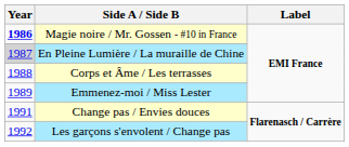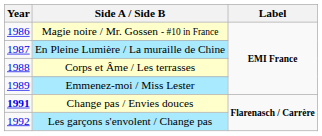Magie noire / Mr. Gossen - #10 in France | Year: bold -> normal
En Pleine Lumière / La muraille de Chine | Year: lightgrey background -> no background
Change pas / Envies douces | Year: normal -> bold
